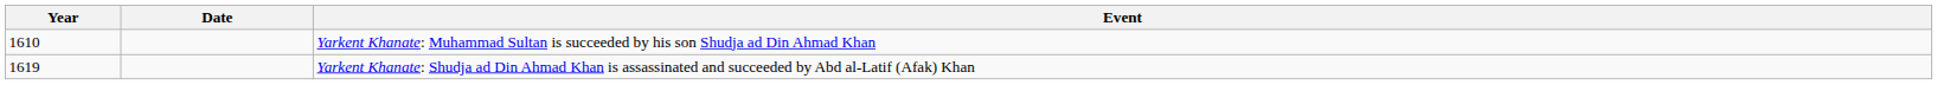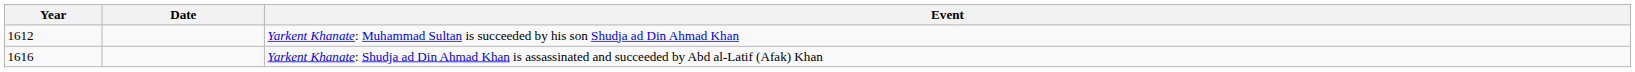row 2 | Year: 1610 -> 1612
row 3 | Year: 1619 -> 1616
